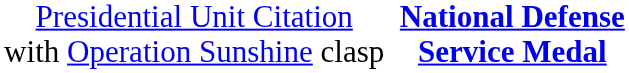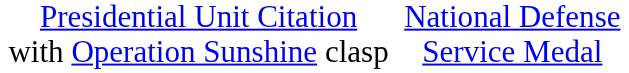Presidential Unit Citation with Operation Sunshine clasp | column 2: bold -> normal
